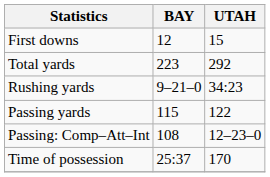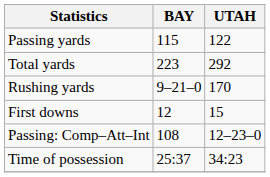rows swapped: First downs <-> Passing yards
Rushing yards | UTAH: 34:23 -> 170
Time of possession | UTAH: 170 -> 34:23
